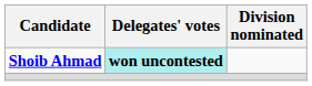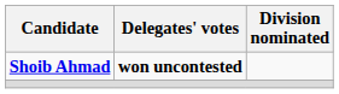Shoib Ahmad | Delegates' votes: paleturquoise background -> no background
